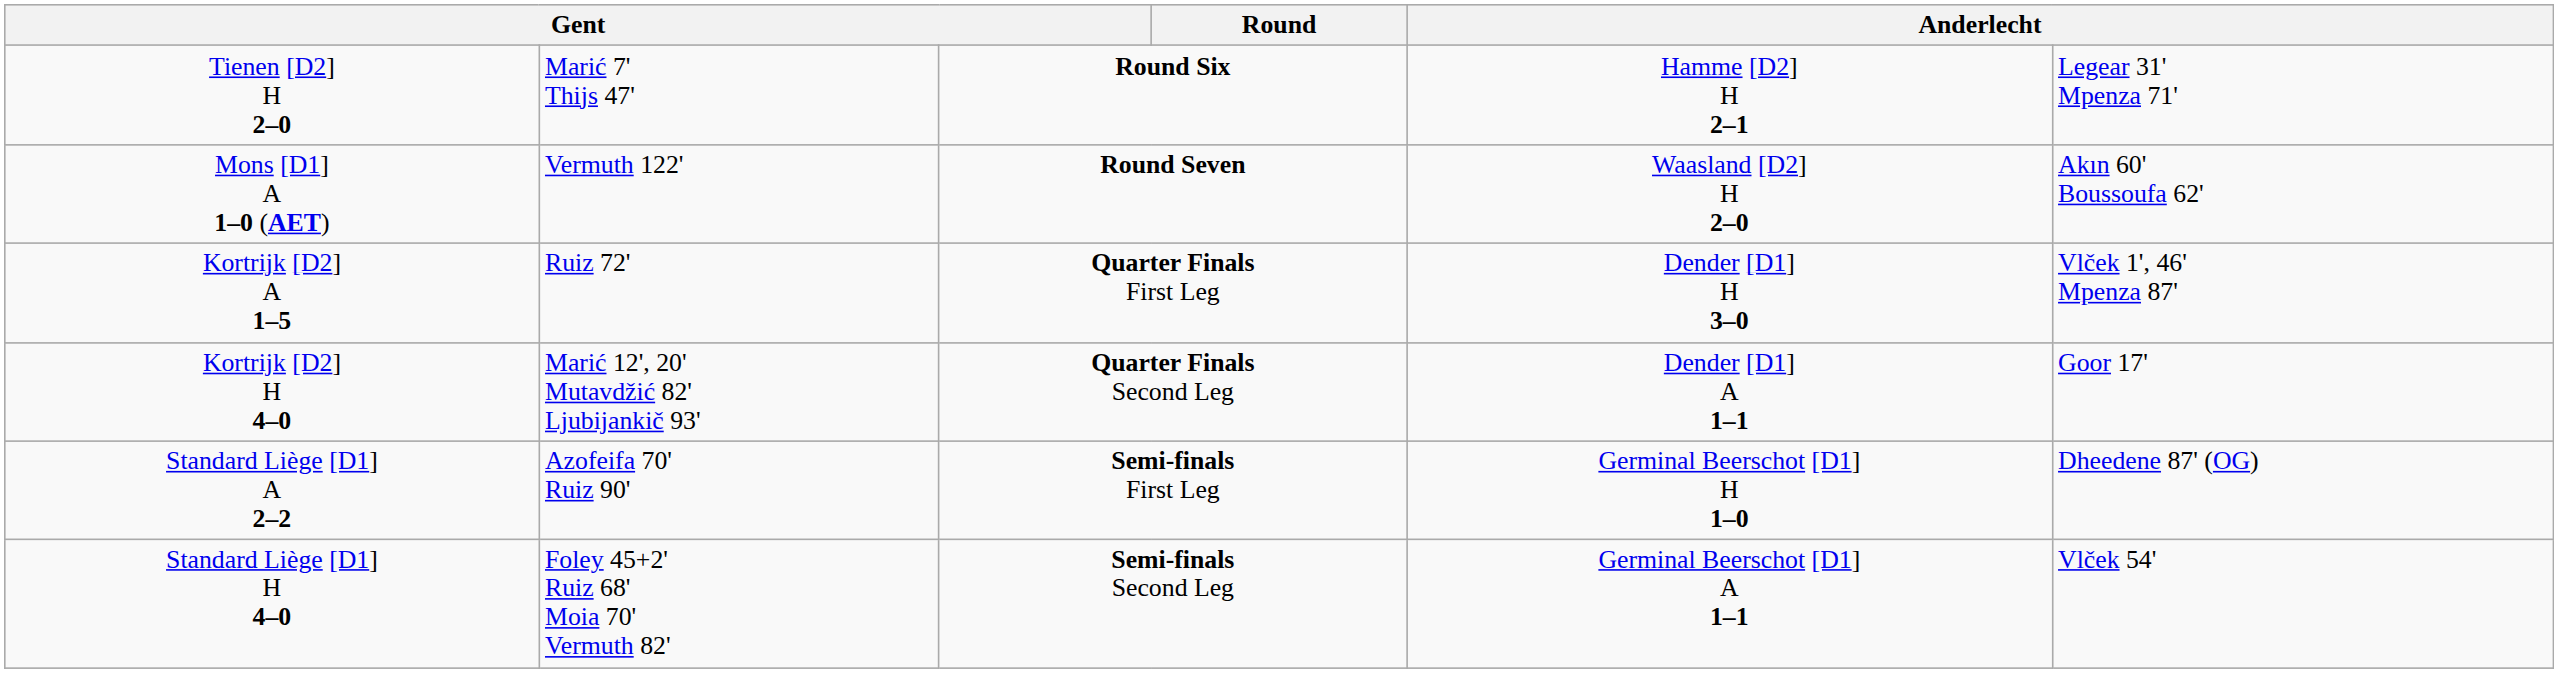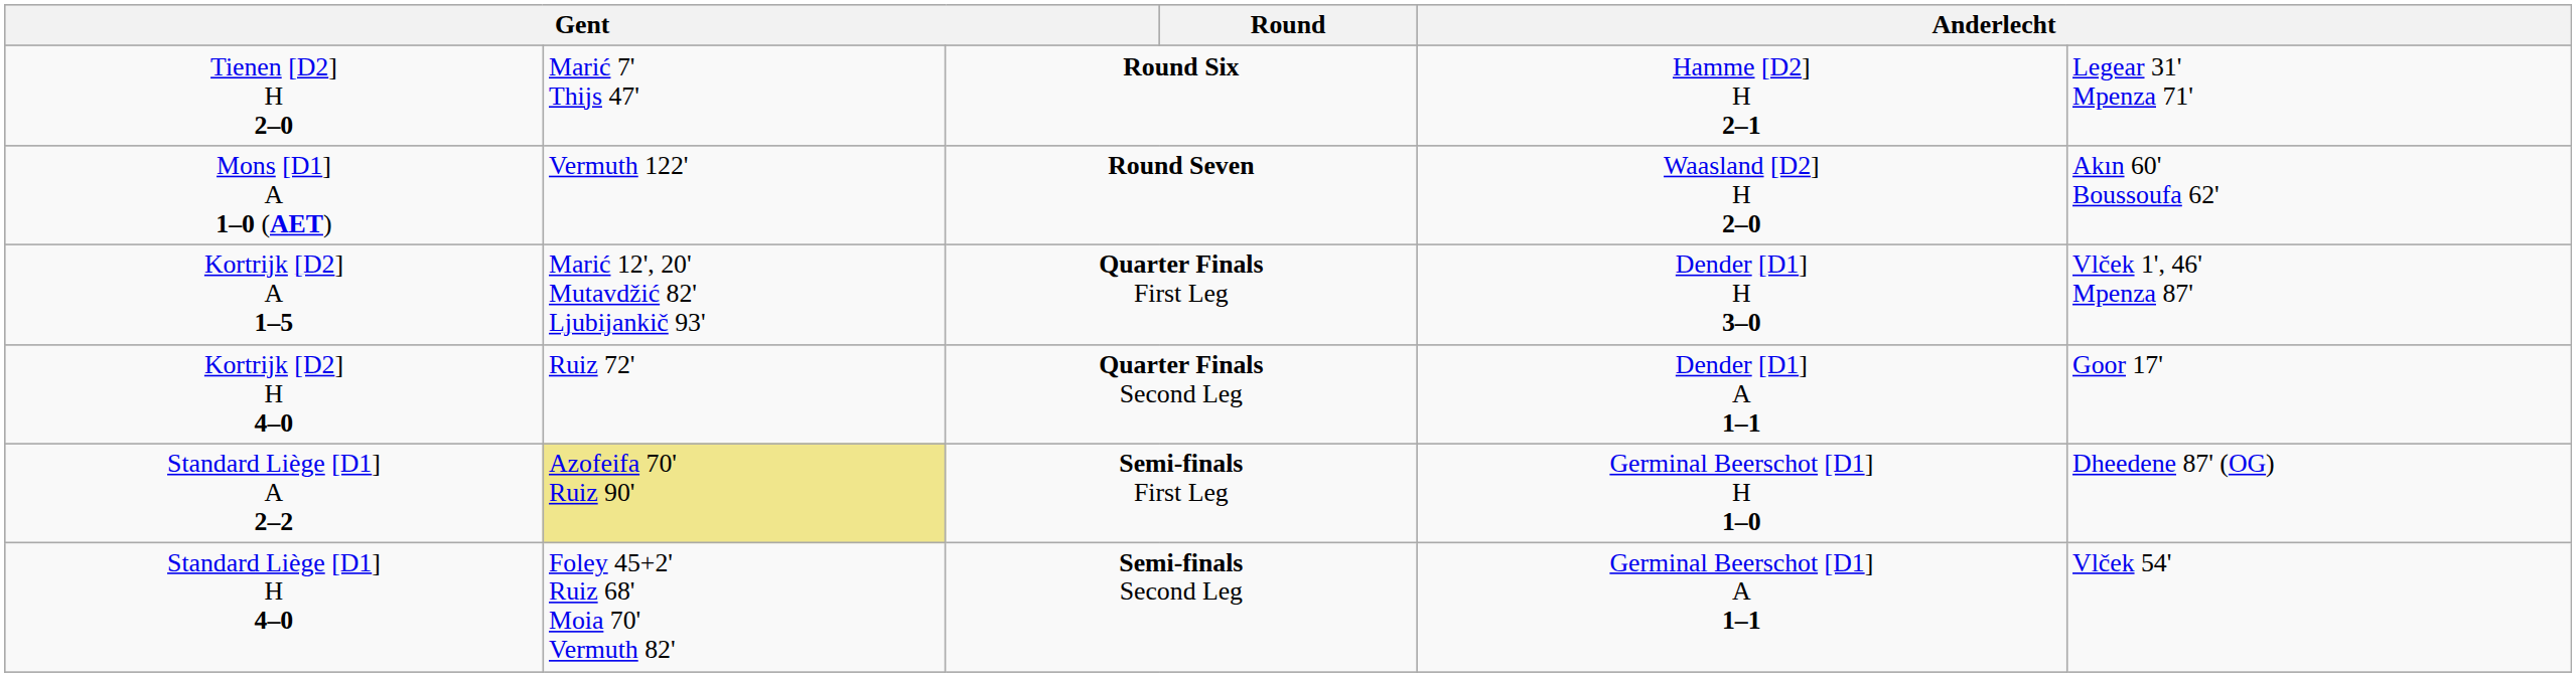Kortrijk [D2] A 1–5 | column 2: Ruiz 72' -> Marić 12', 20' Mutavdžić 82' Ljubijankič 93'
Kortrijk [D2] H 4–0 | column 2: Marić 12', 20' Mutavdžić 82' Ljubijankič 93' -> Ruiz 72'
Standard Liège [D1] A 2–2 | column 2: no background -> khaki background
